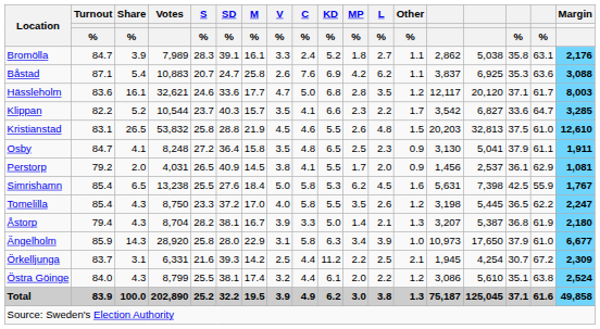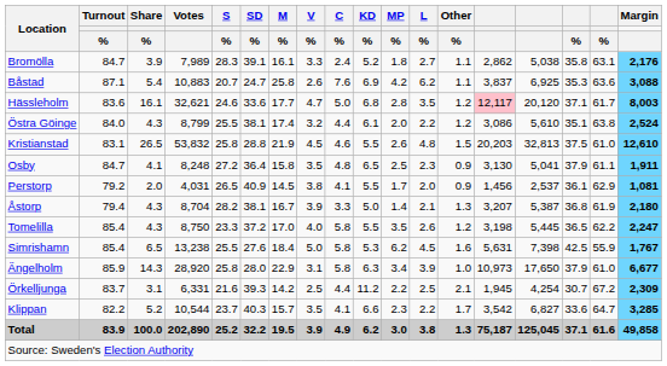Hässleholm | column 14: no background -> pink background
rows swapped: Klippan <-> Östra Göinge
rows swapped: Simrishamn <-> Åstorp
